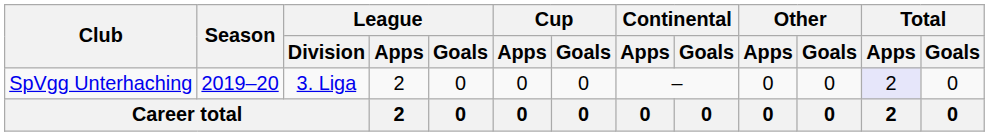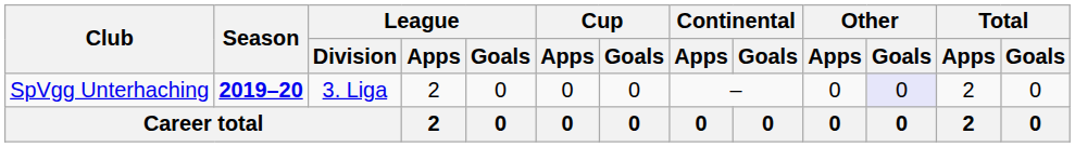SpVgg Unterhaching | Season: normal -> bold
SpVgg Unterhaching | Other / Goals: no background -> lavender background
SpVgg Unterhaching | Total / Apps: lavender background -> no background
